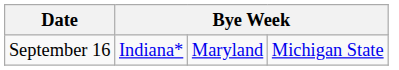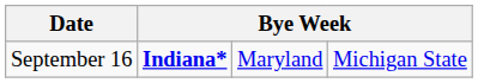September 16 | column 2: normal -> bold
